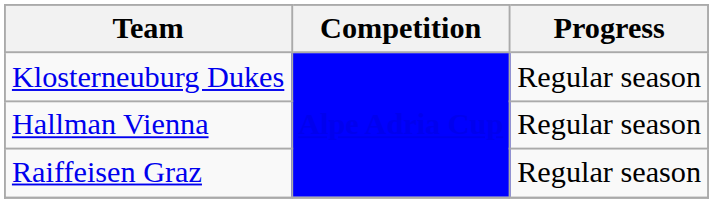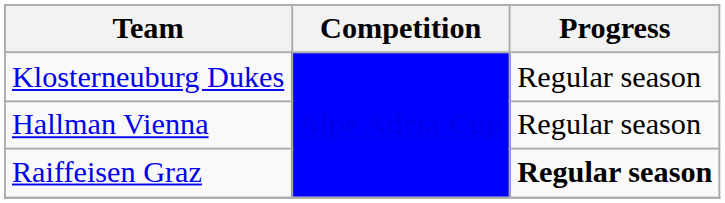Raiffeisen Graz | Progress: normal -> bold
